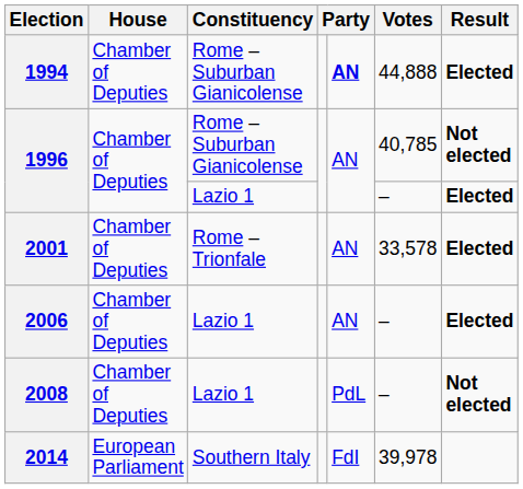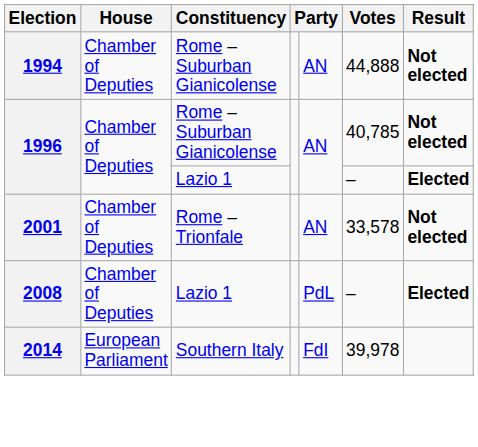1994 | column 5: bold -> normal
1994 | Result: Elected -> Not elected
2001 | Result: Elected -> Not elected
- row: 2006 | Chamber of Deputies | Lazio 1 | AN | – | Elected
2008 | Result: Not elected -> Elected
